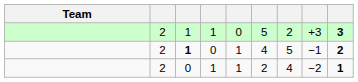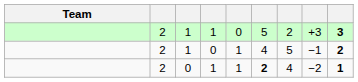row 3 | column 3: bold -> normal
row 4 | column 6: normal -> bold
